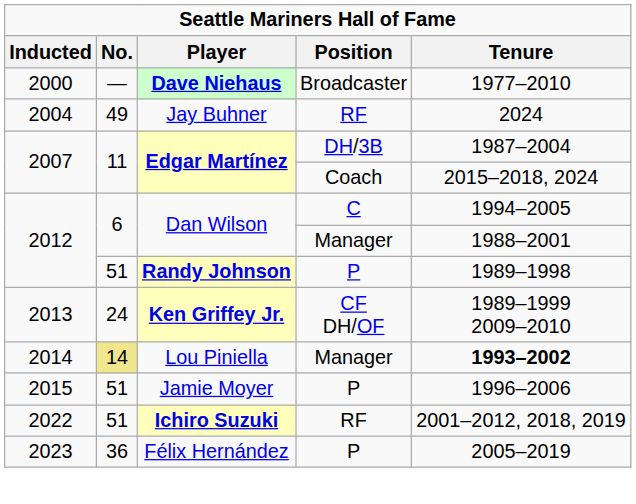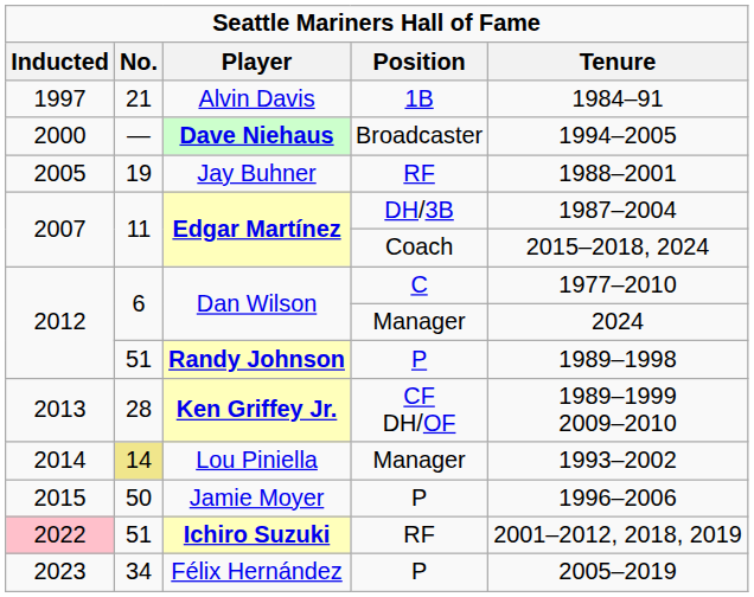+ row: 1997 | 21 | Alvin Davis | 1B | 1984–91
Dave Niehaus | Tenure: 1977–2010 -> 1994–2005
Jay Buhner | Inducted: 2004 -> 2005
Jay Buhner | No.: 49 -> 19
Jay Buhner | Tenure: 2024 -> 1988–2001
Dan Wilson / C | Tenure: 1994–2005 -> 1977–2010
Dan Wilson / Manager | Tenure: 1988–2001 -> 2024
Ken Griffey Jr. | No.: 24 -> 28
Lou Piniella | Tenure: bold -> normal
Jamie Moyer | No.: 51 -> 50
Ichiro Suzuki | Inducted: no background -> pink background
Félix Hernández | No.: 36 -> 34
